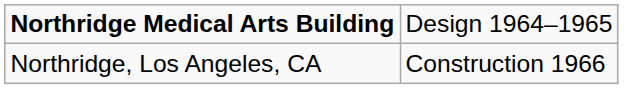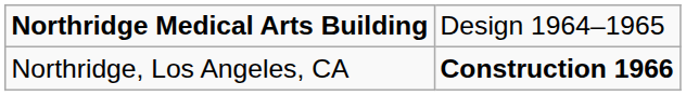Northridge, Los Angeles, CA | column 2: normal -> bold
